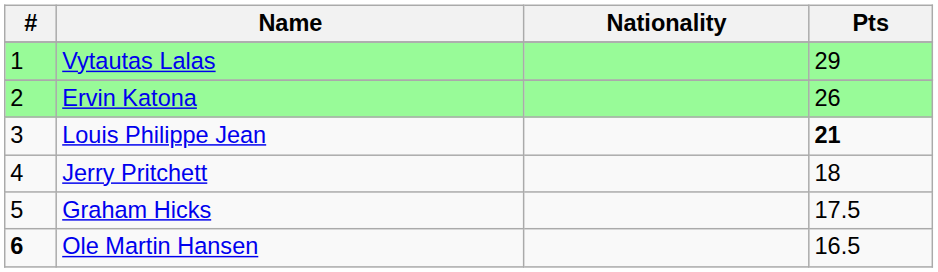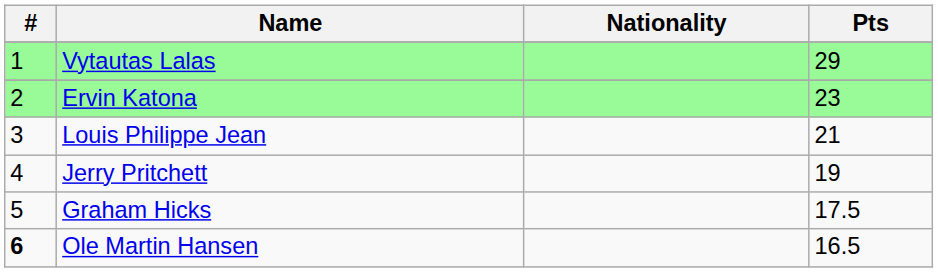Ervin Katona | Pts: 26 -> 23
Louis Philippe Jean | Pts: bold -> normal
Jerry Pritchett | Pts: 18 -> 19
